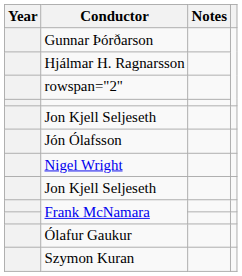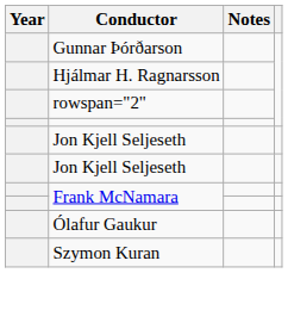- row: Jón Ólafsson
- row: Nigel Wright
